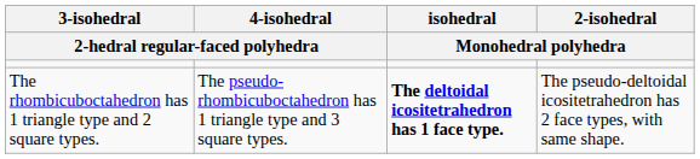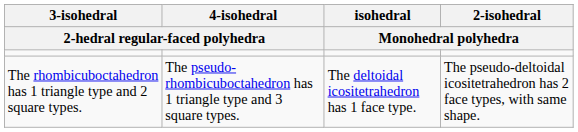row 4 | isohedral / Monohedral polyhedra: bold -> normal
